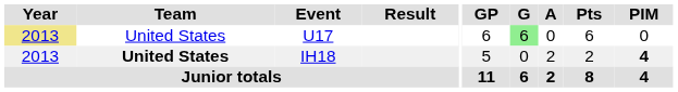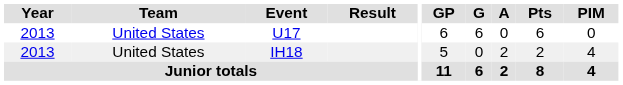U17 | Year: khaki background -> no background
U17 | G: lightgreen background -> no background
IH18 | Team: bold -> normal
IH18 | PIM: bold -> normal
